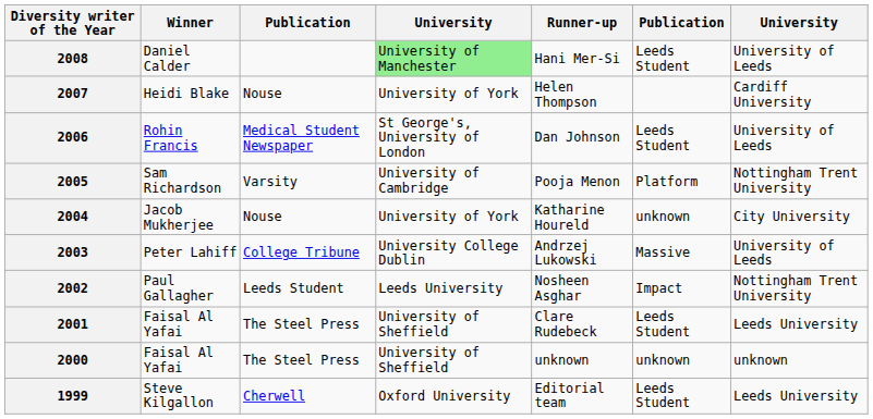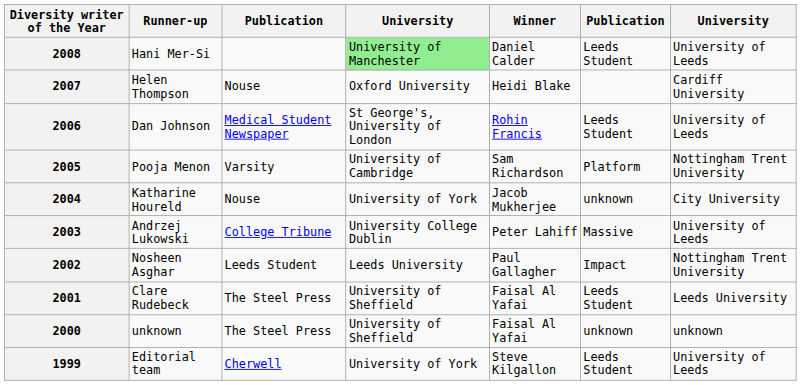columns swapped: Winner <-> Runner-up
2007 | column 4: University of York -> Oxford University
1999 | column 4: Oxford University -> University of York
1999 | column 7: Leeds University -> University of Leeds
